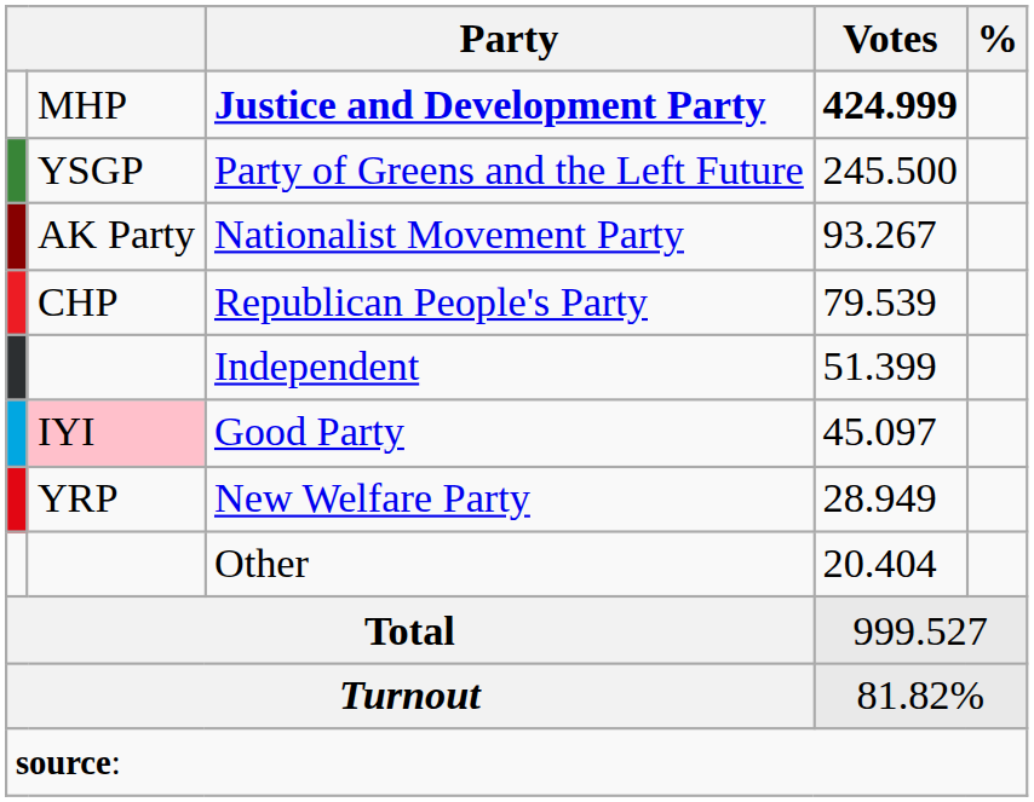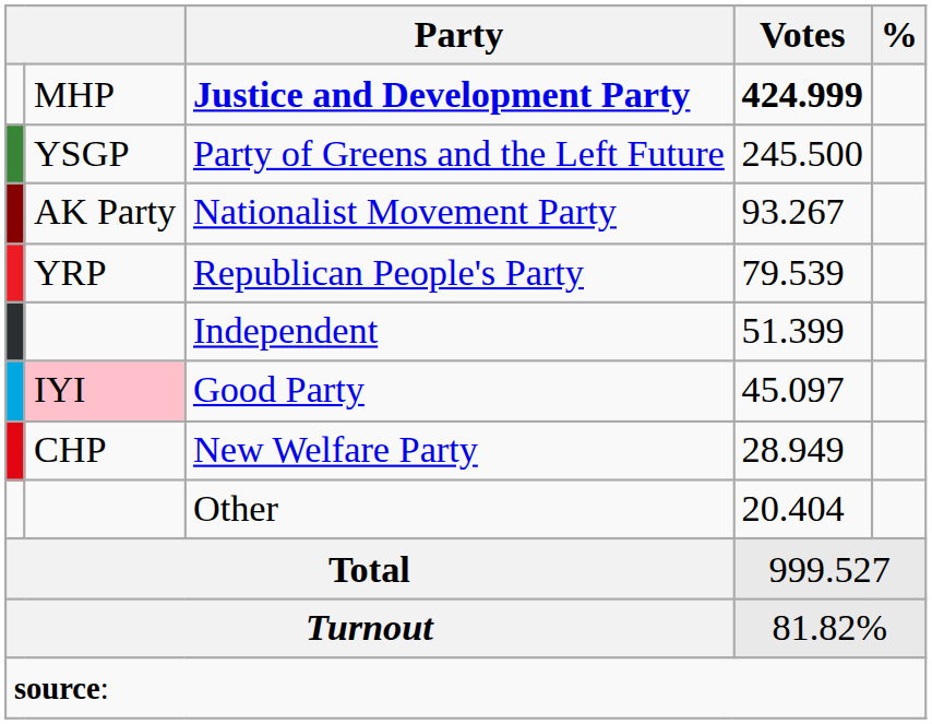Republican People's Party | column 2: CHP -> YRP
New Welfare Party | column 2: YRP -> CHP
